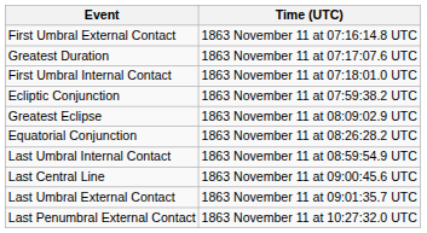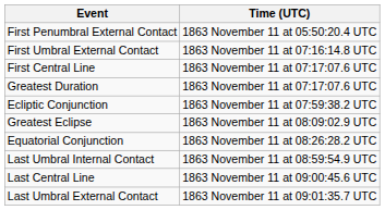+ row: First Penumbral External Contact | 1863 November 11 at 05:50:20.4 UTC
+ row: First Central Line | 1863 November 11 at 07:17:07.6 UTC
- row: First Umbral Internal Contact | 1863 November 11 at 07:18:01.0 UTC
- row: Last Penumbral External Contact | 1863 November 11 at 10:27:32.0 UTC
